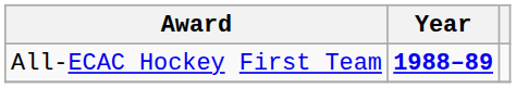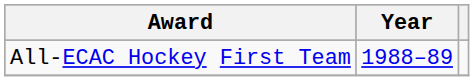row 2 | Year: bold -> normal
